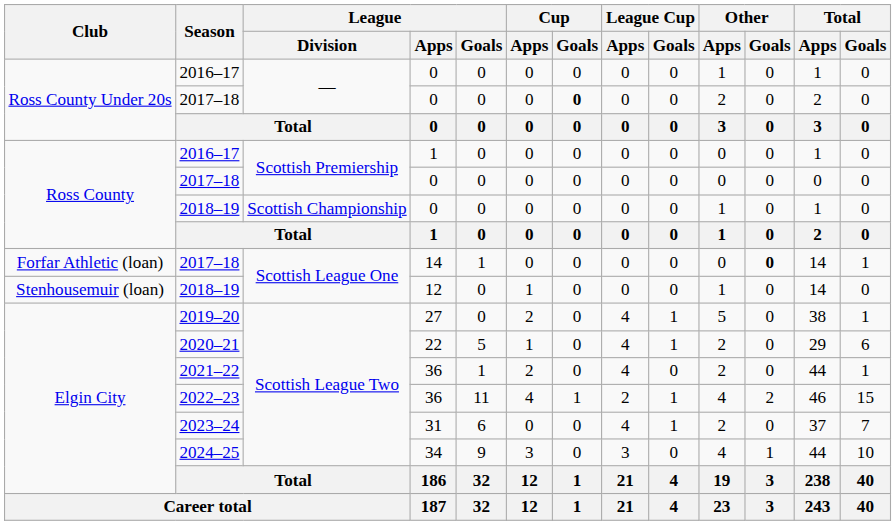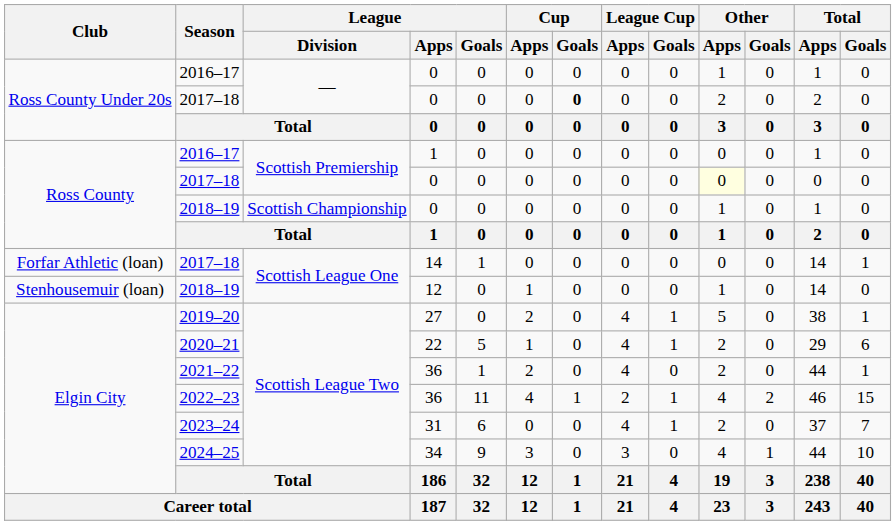Ross County / 2017–18 | Other / Apps: no background -> lightyellow background
Forfar Athletic (loan) / 2017–18 | Other / Goals: bold -> normal
